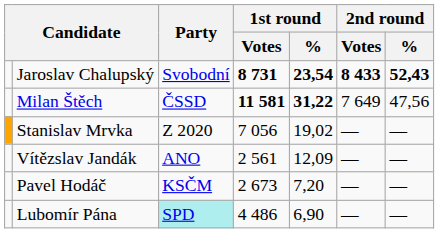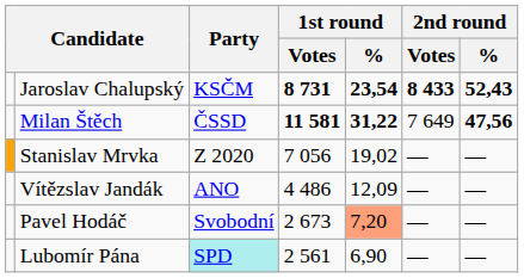Jaroslav Chalupský | Party: Svobodní -> KSČM
Milan Štěch | 2nd round / %: normal -> bold
Vítězslav Jandák | 1st round / Votes: 2 561 -> 4 486
Pavel Hodáč | Party: KSČM -> Svobodní
Pavel Hodáč | 1st round / %: no background -> lightsalmon background
Lubomír Pána | 1st round / Votes: 4 486 -> 2 561
